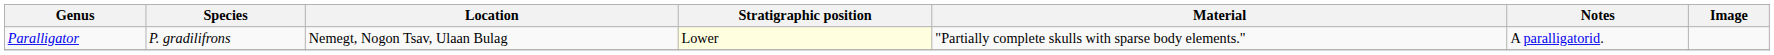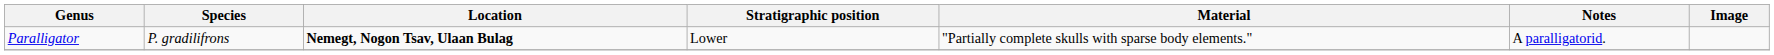Paralligator | Location: normal -> bold
Paralligator | Stratigraphic position: lightyellow background -> no background
